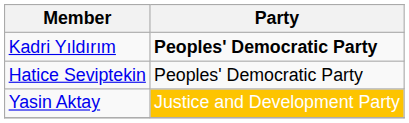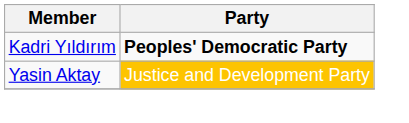- row: Hatice Seviptekin | Peoples' Democratic Party
